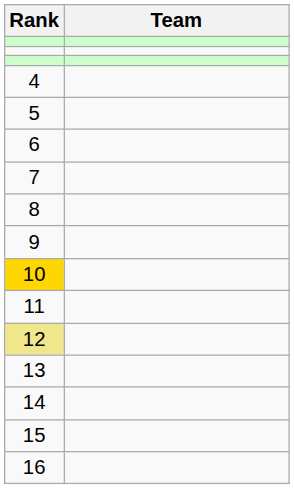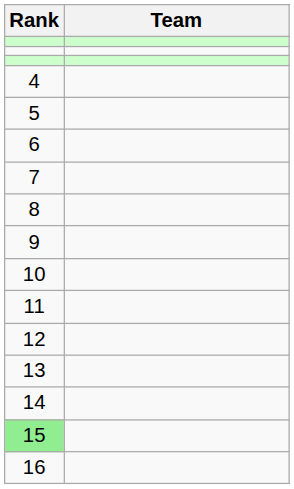row 11 | Rank: gold background -> no background
row 13 | Rank: khaki background -> no background
row 16 | Rank: no background -> lightgreen background
